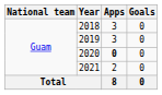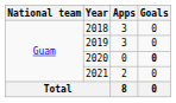2020 | Apps: bold -> normal
2020 | Goals: normal -> bold
